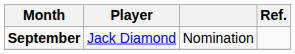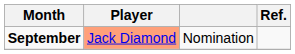September | Player: no background -> lightsalmon background
